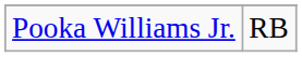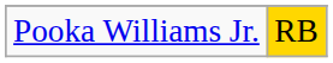Pooka Williams Jr. | column 2: no background -> gold background
